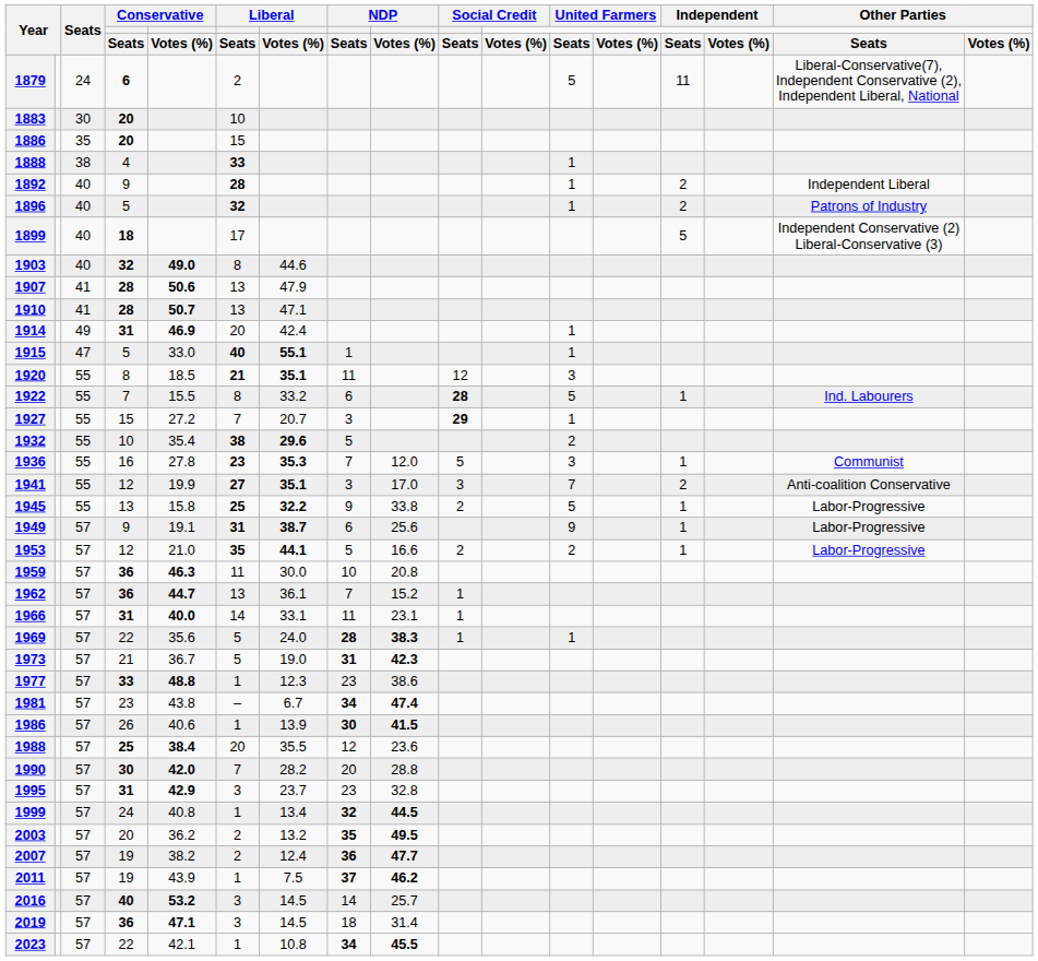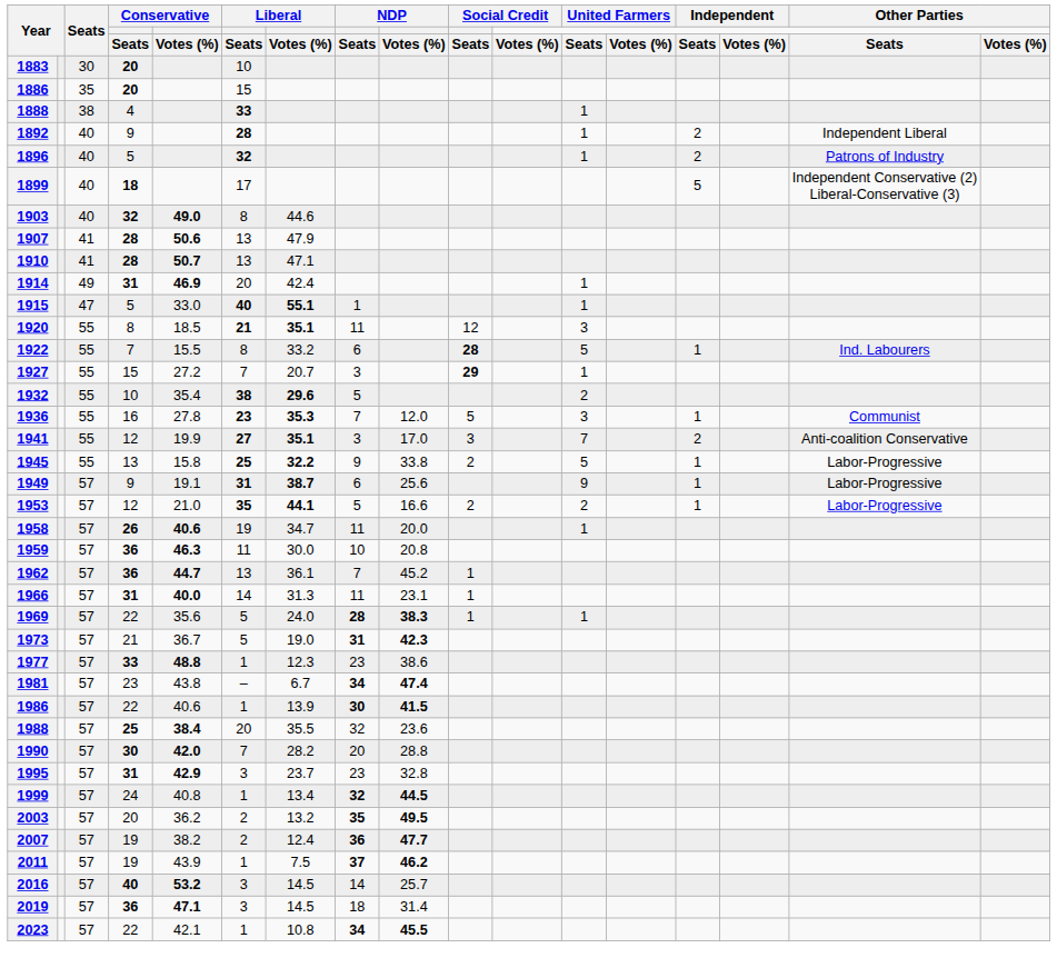- row: 1879 | 24 | 6 | 2 | 5 | 11 | Liberal-Conservative(7), Independent Conservative (2), Independent Liberal, National
+ row: 1958 | 57 | 26 | 40.6 | 19 | 34.7 | 11 | 20.0 | 1
1962 | NDP / Votes (%): 15.2 -> 45.2
1966 | Liberal / Votes (%): 33.1 -> 31.3
1986 | Conservative / Seats: 26 -> 22
1988 | NDP / Seats: 12 -> 32
